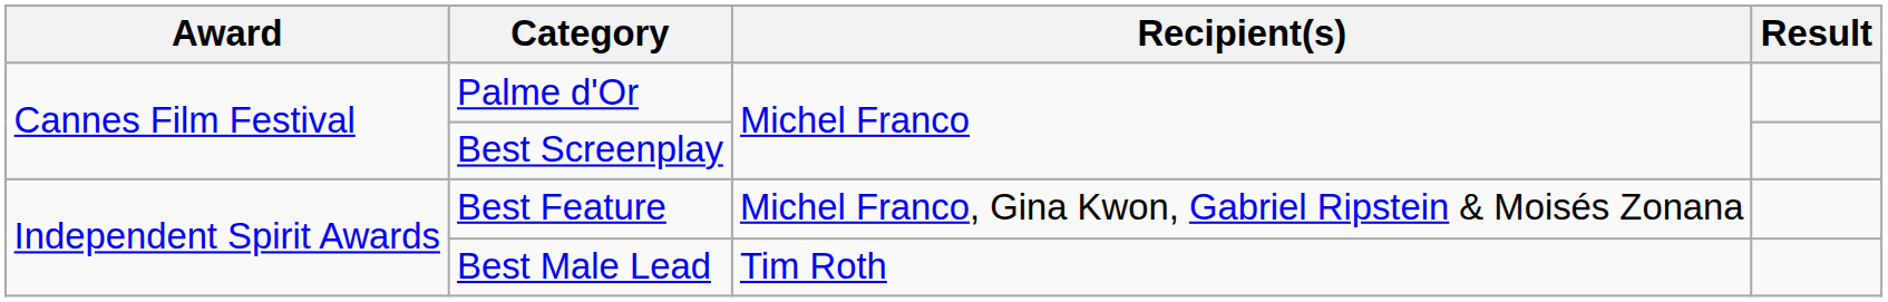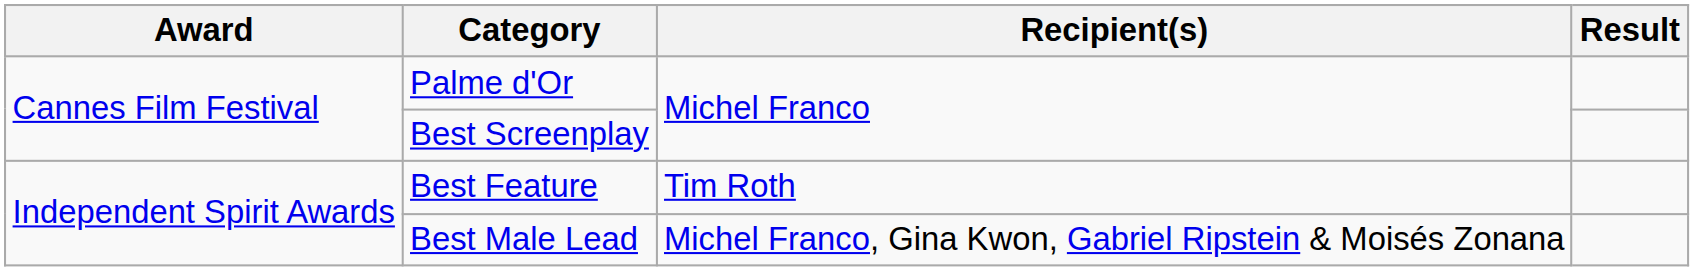Best Feature | Recipient(s): Michel Franco, Gina Kwon, Gabriel Ripstein & Moisés Zonana -> Tim Roth
Best Male Lead | Recipient(s): Tim Roth -> Michel Franco, Gina Kwon, Gabriel Ripstein & Moisés Zonana
